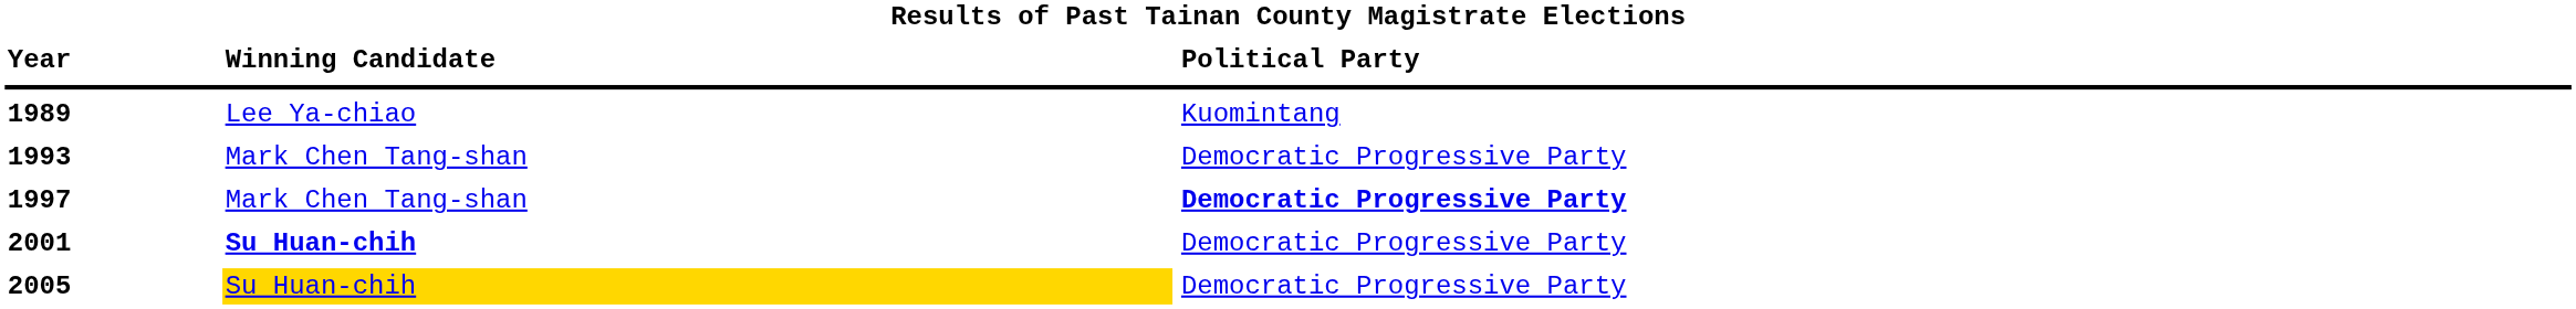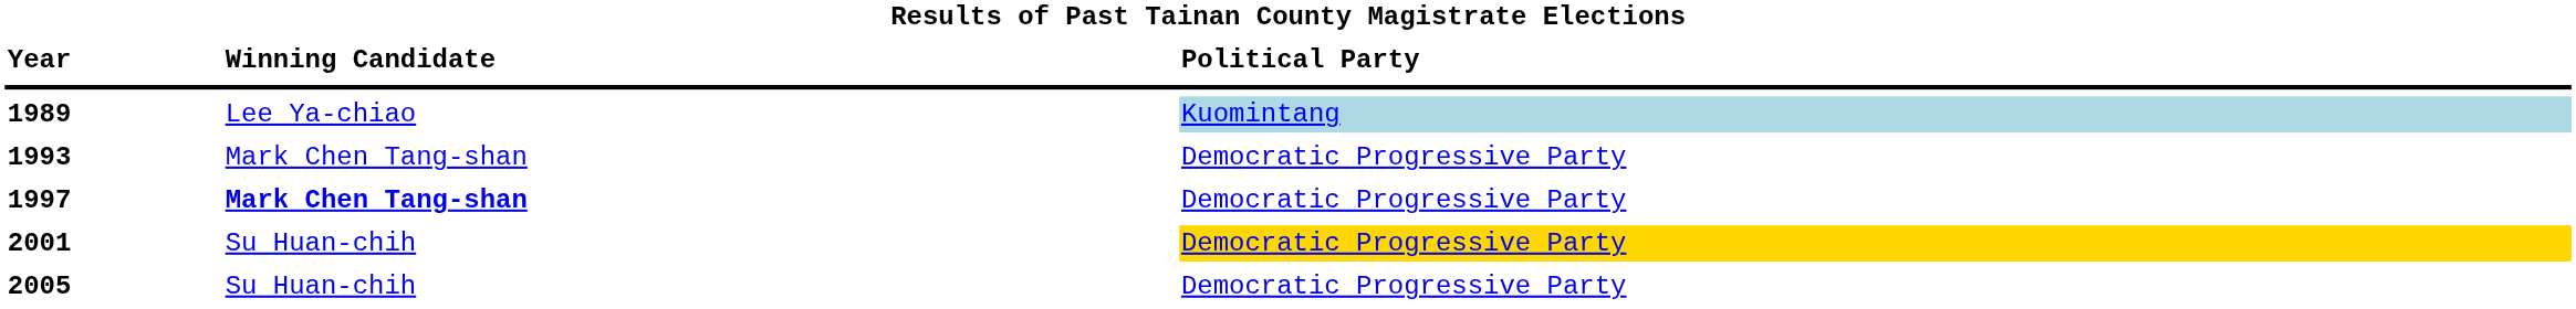1989 | column 3: no background -> lightblue background
1997 | column 2: normal -> bold
1997 | column 3: bold -> normal
2001 | column 2: bold -> normal
2001 | column 3: no background -> gold background
2005 | column 2: gold background -> no background
